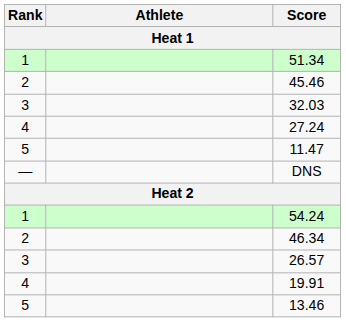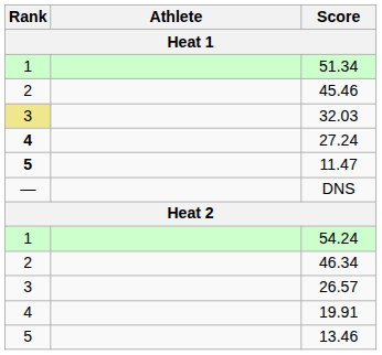32.03 | Rank: no background -> khaki background
27.24 | Rank: normal -> bold
11.47 | Rank: normal -> bold
